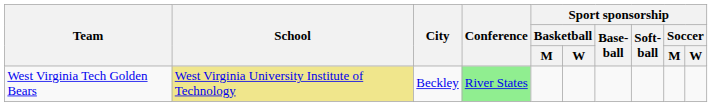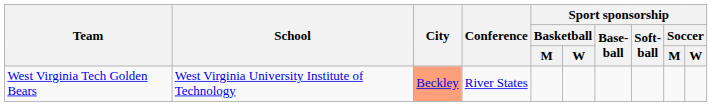West Virginia Tech Golden Bears | School: khaki background -> no background
West Virginia Tech Golden Bears | City: no background -> lightsalmon background
West Virginia Tech Golden Bears | Conference: lightgreen background -> no background
